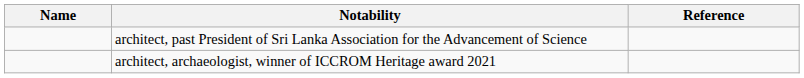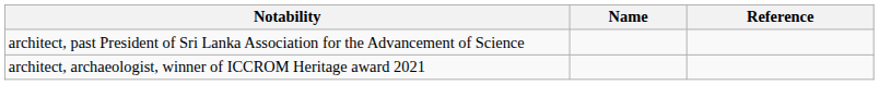columns swapped: Name <-> Notability
